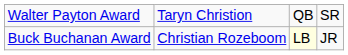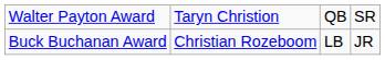Buck Buchanan Award | column 3: lightyellow background -> no background
